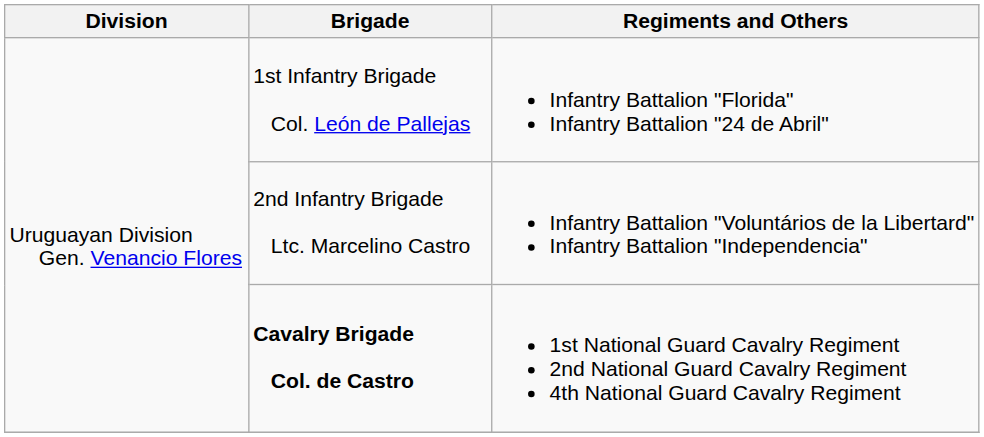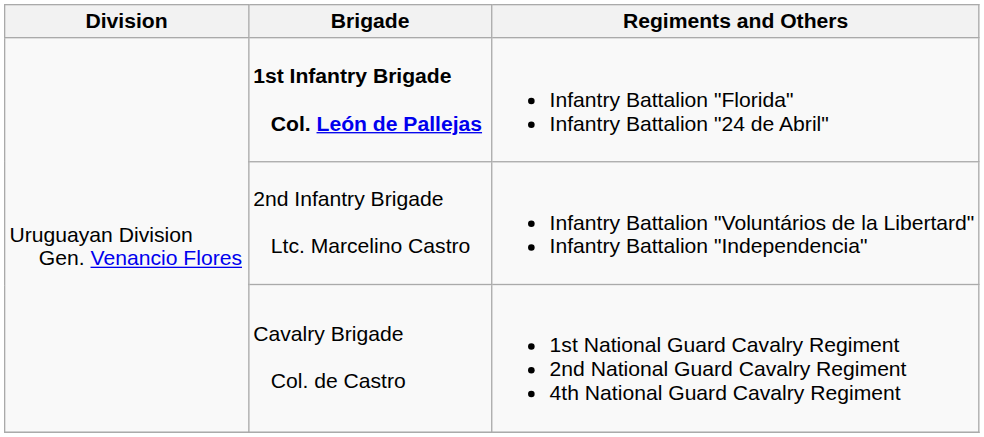1st Infantry Brigade Col. León de Pallejas | Brigade: normal -> bold
Cavalry Brigade Col. de Castro | Brigade: bold -> normal
